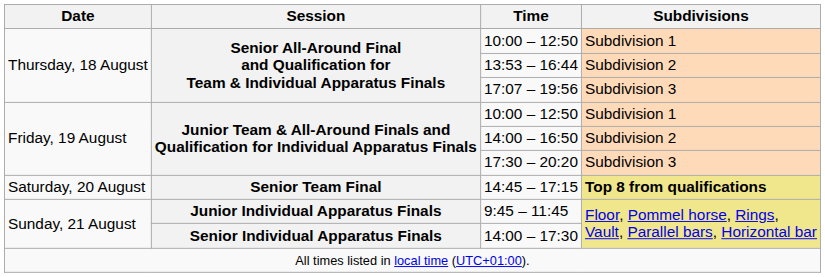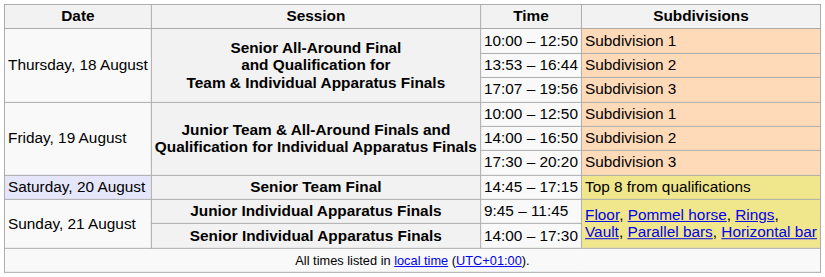14:45 – 17:15 | Date: no background -> lavender background
14:45 – 17:15 | Subdivisions: bold -> normal
